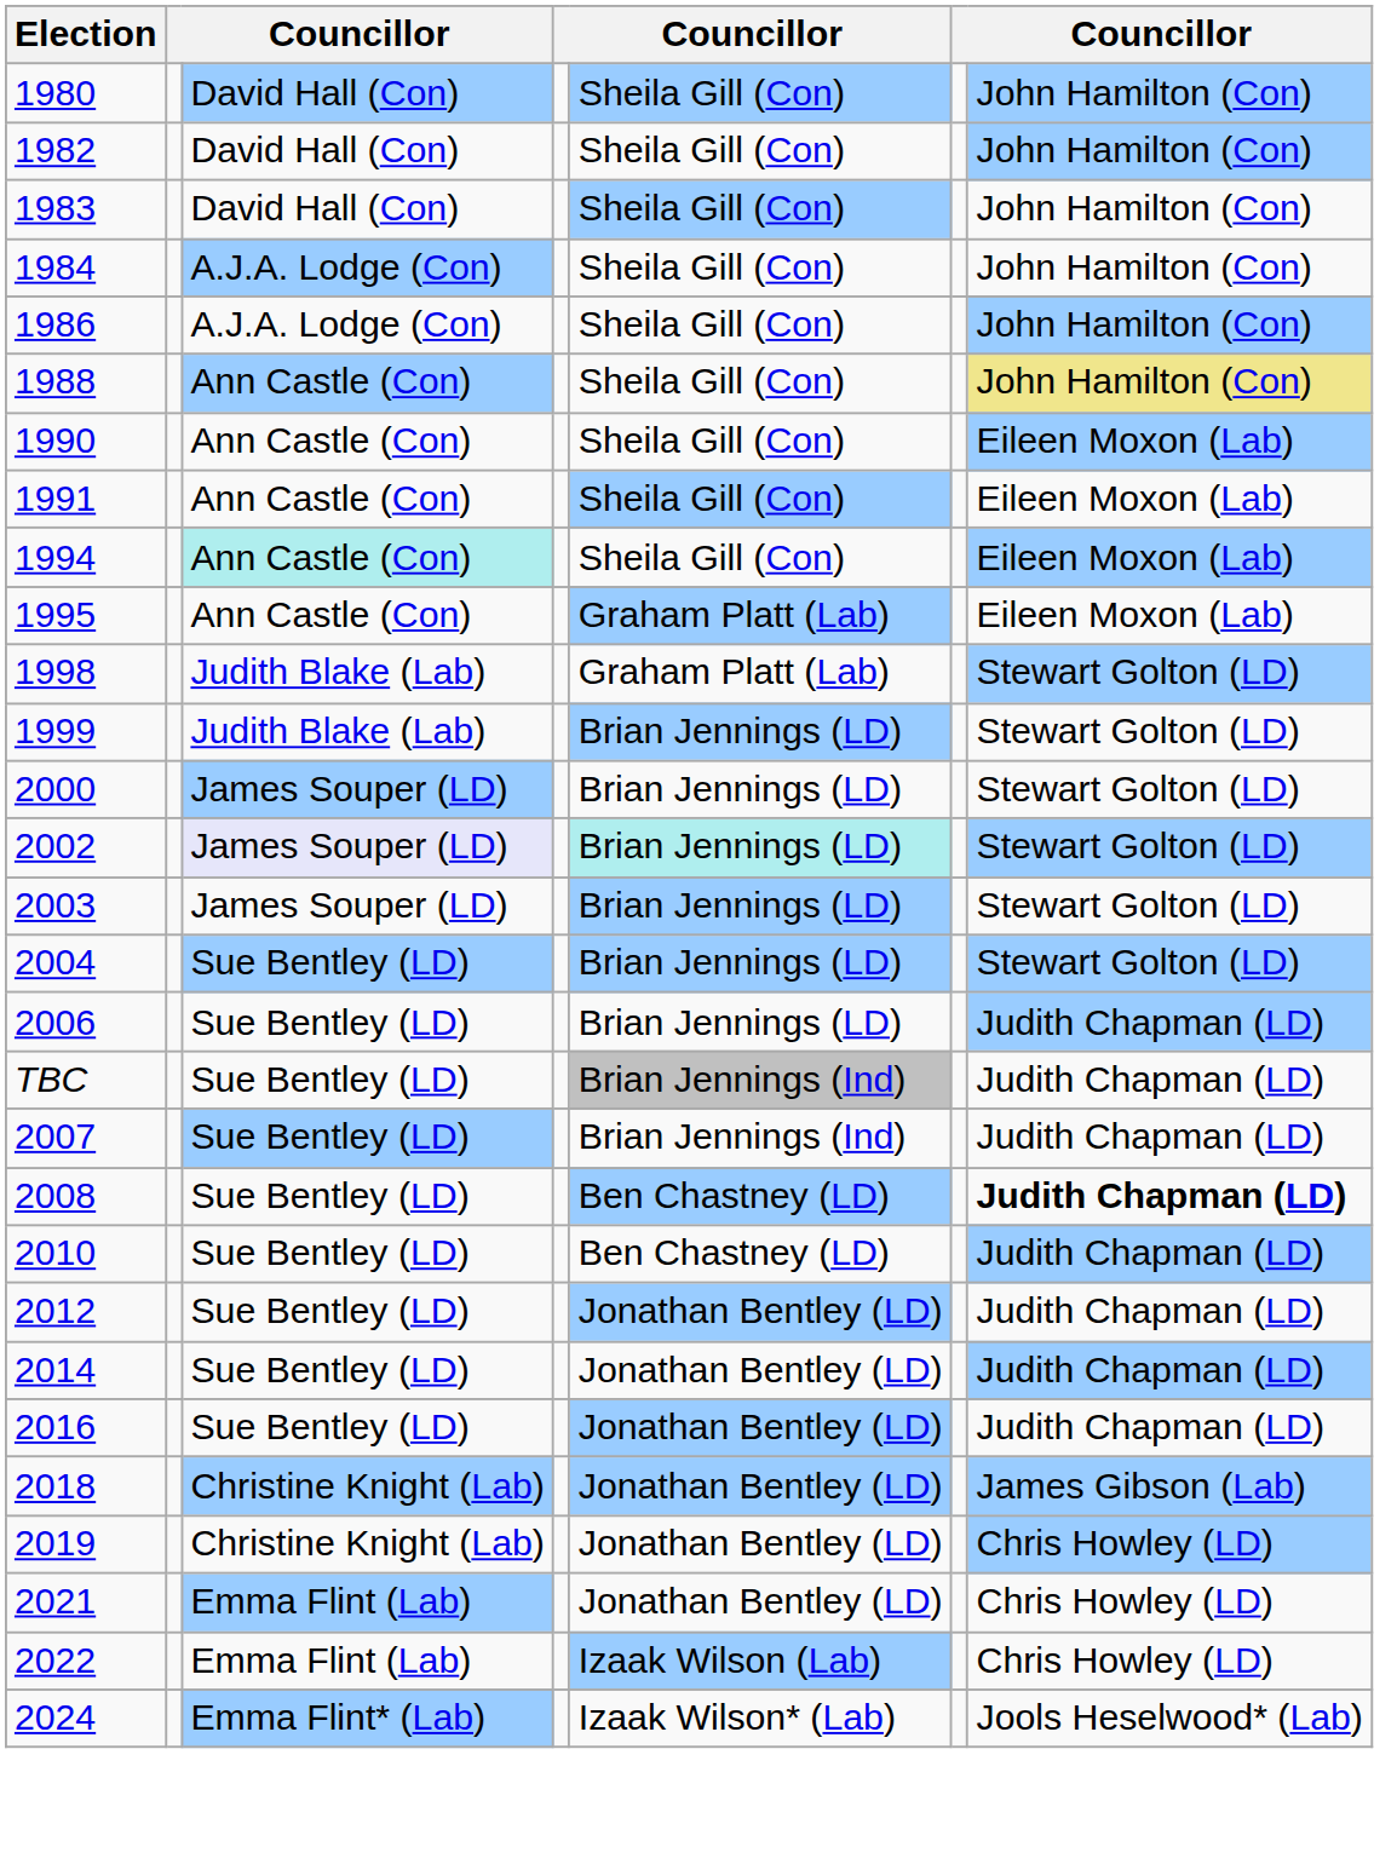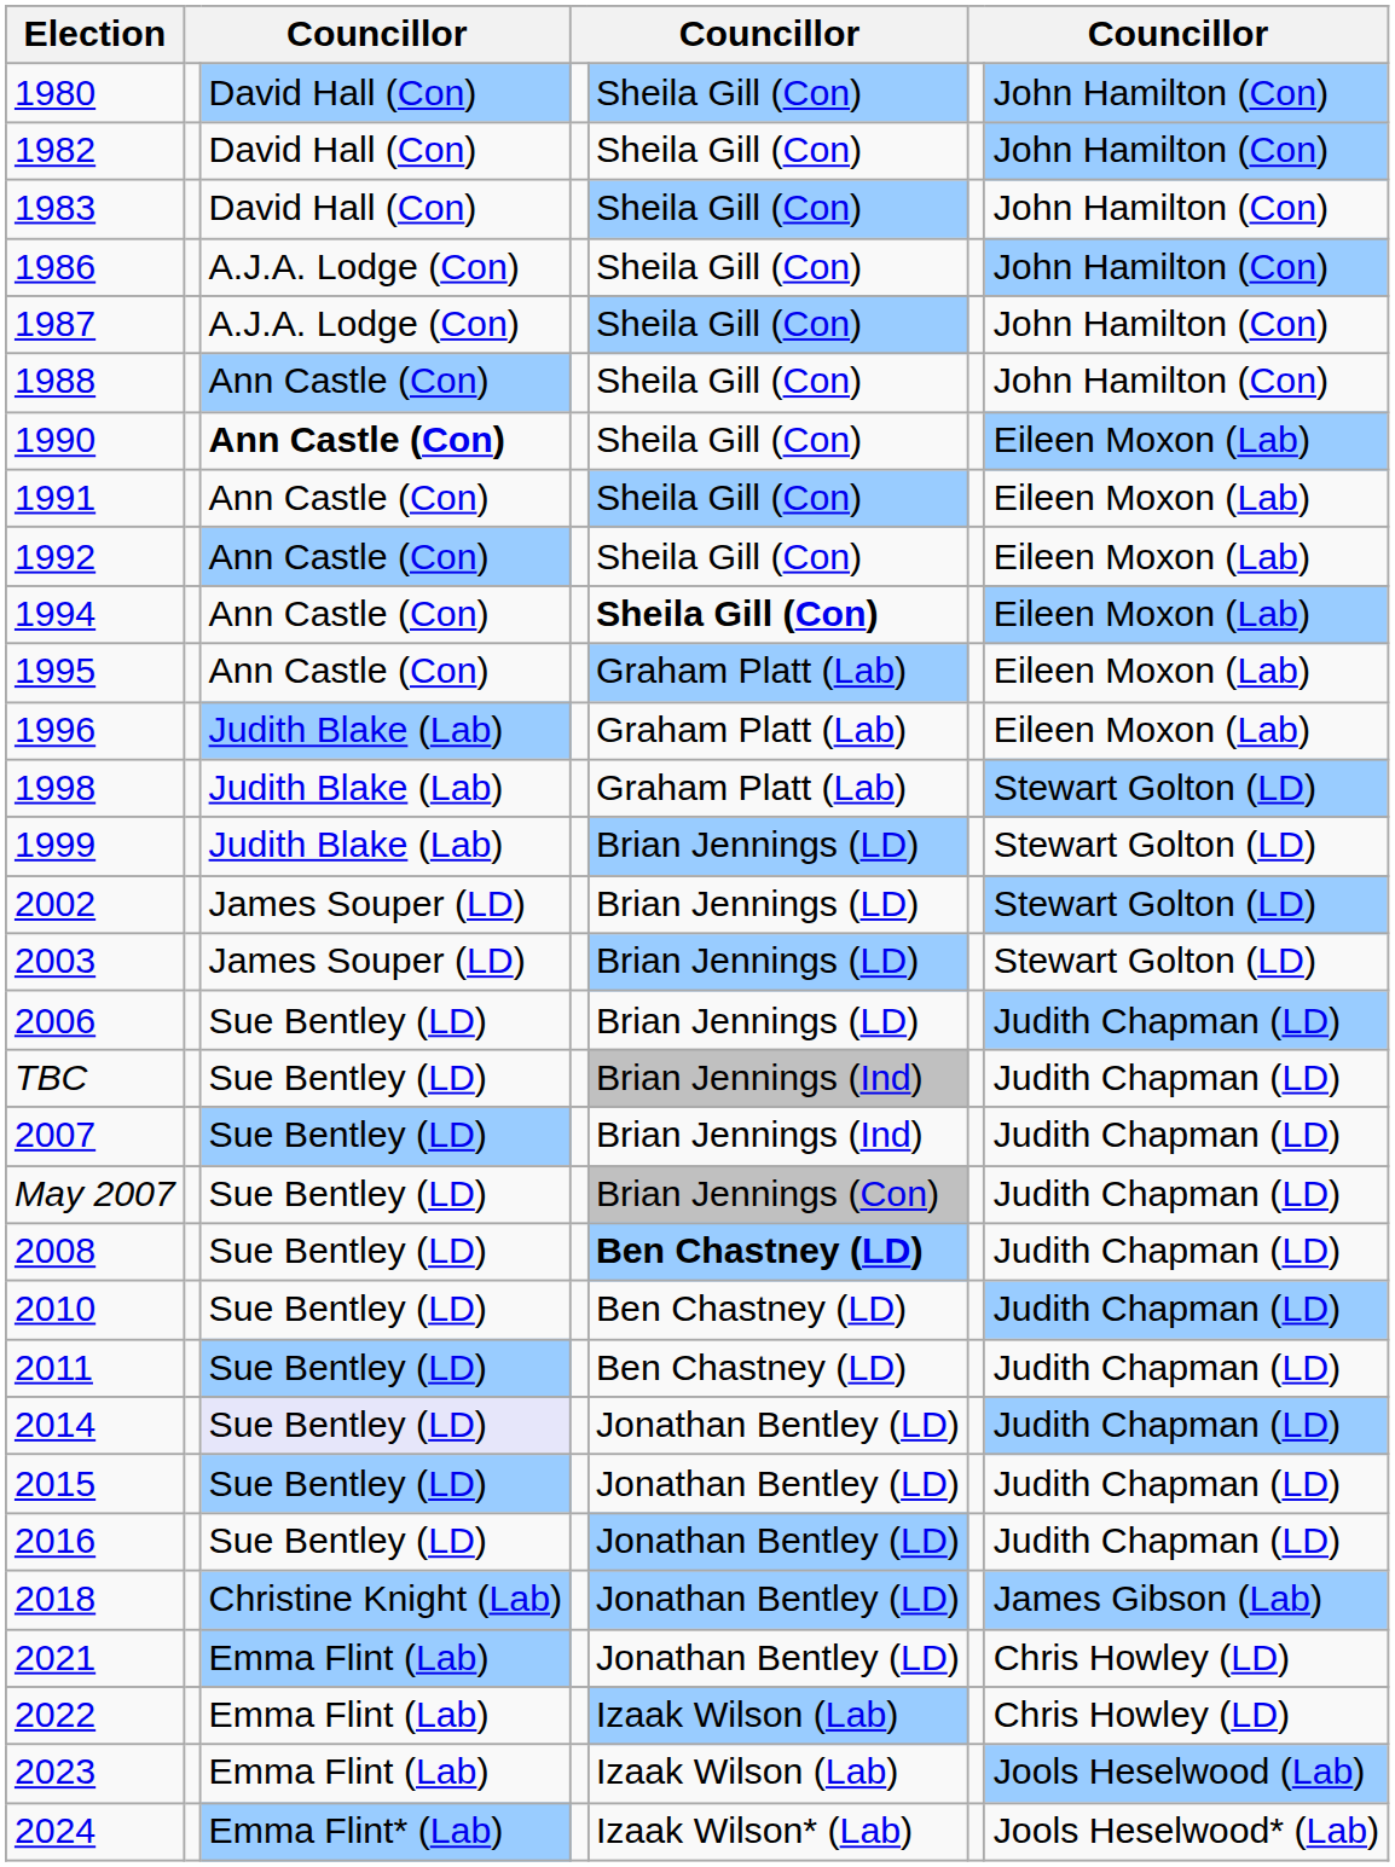- row: 1984 | A.J.A. Lodge (Con) | Sheila Gill (Con) | John Hamilton (Con)
+ row: 1987 | A.J.A. Lodge (Con) | Sheila Gill (Con) | John Hamilton (Con)
1988 | column 7: khaki background -> no background
1990 | column 3: normal -> bold
+ row: 1992 | Ann Castle (Con) | Sheila Gill (Con) | Eileen Moxon (Lab)
1994 | column 3: paleturquoise background -> no background
1994 | column 5: normal -> bold
+ row: 1996 | Judith Blake (Lab) | Graham Platt (Lab) | Eileen Moxon (Lab)
- row: 2000 | James Souper (LD) | Brian Jennings (LD) | Stewart Golton (LD)
2002 | column 3: lavender background -> no background
2002 | column 5: paleturquoise background -> no background
- row: 2004 | Sue Bentley (LD) | Brian Jennings (LD) | Stewart Golton (LD)
+ row: May 2007 | Sue Bentley (LD) | Brian Jennings (Con) | Judith Chapman (LD)
2008 | column 5: normal -> bold
2008 | column 7: bold -> normal
+ row: 2011 | Sue Bentley (LD) | Ben Chastney (LD) | Judith Chapman (LD)
- row: 2012 | Sue Bentley (LD) | Jonathan Bentley (LD) | Judith Chapman (LD)
2014 | column 3: no background -> lavender background
+ row: 2015 | Sue Bentley (LD) | Jonathan Bentley (LD) | Judith Chapman (LD)
- row: 2019 | Christine Knight (Lab) | Jonathan Bentley (LD) | Chris Howley (LD)
+ row: 2023 | Emma Flint (Lab) | Izaak Wilson (Lab) | Jools Heselwood (Lab)
